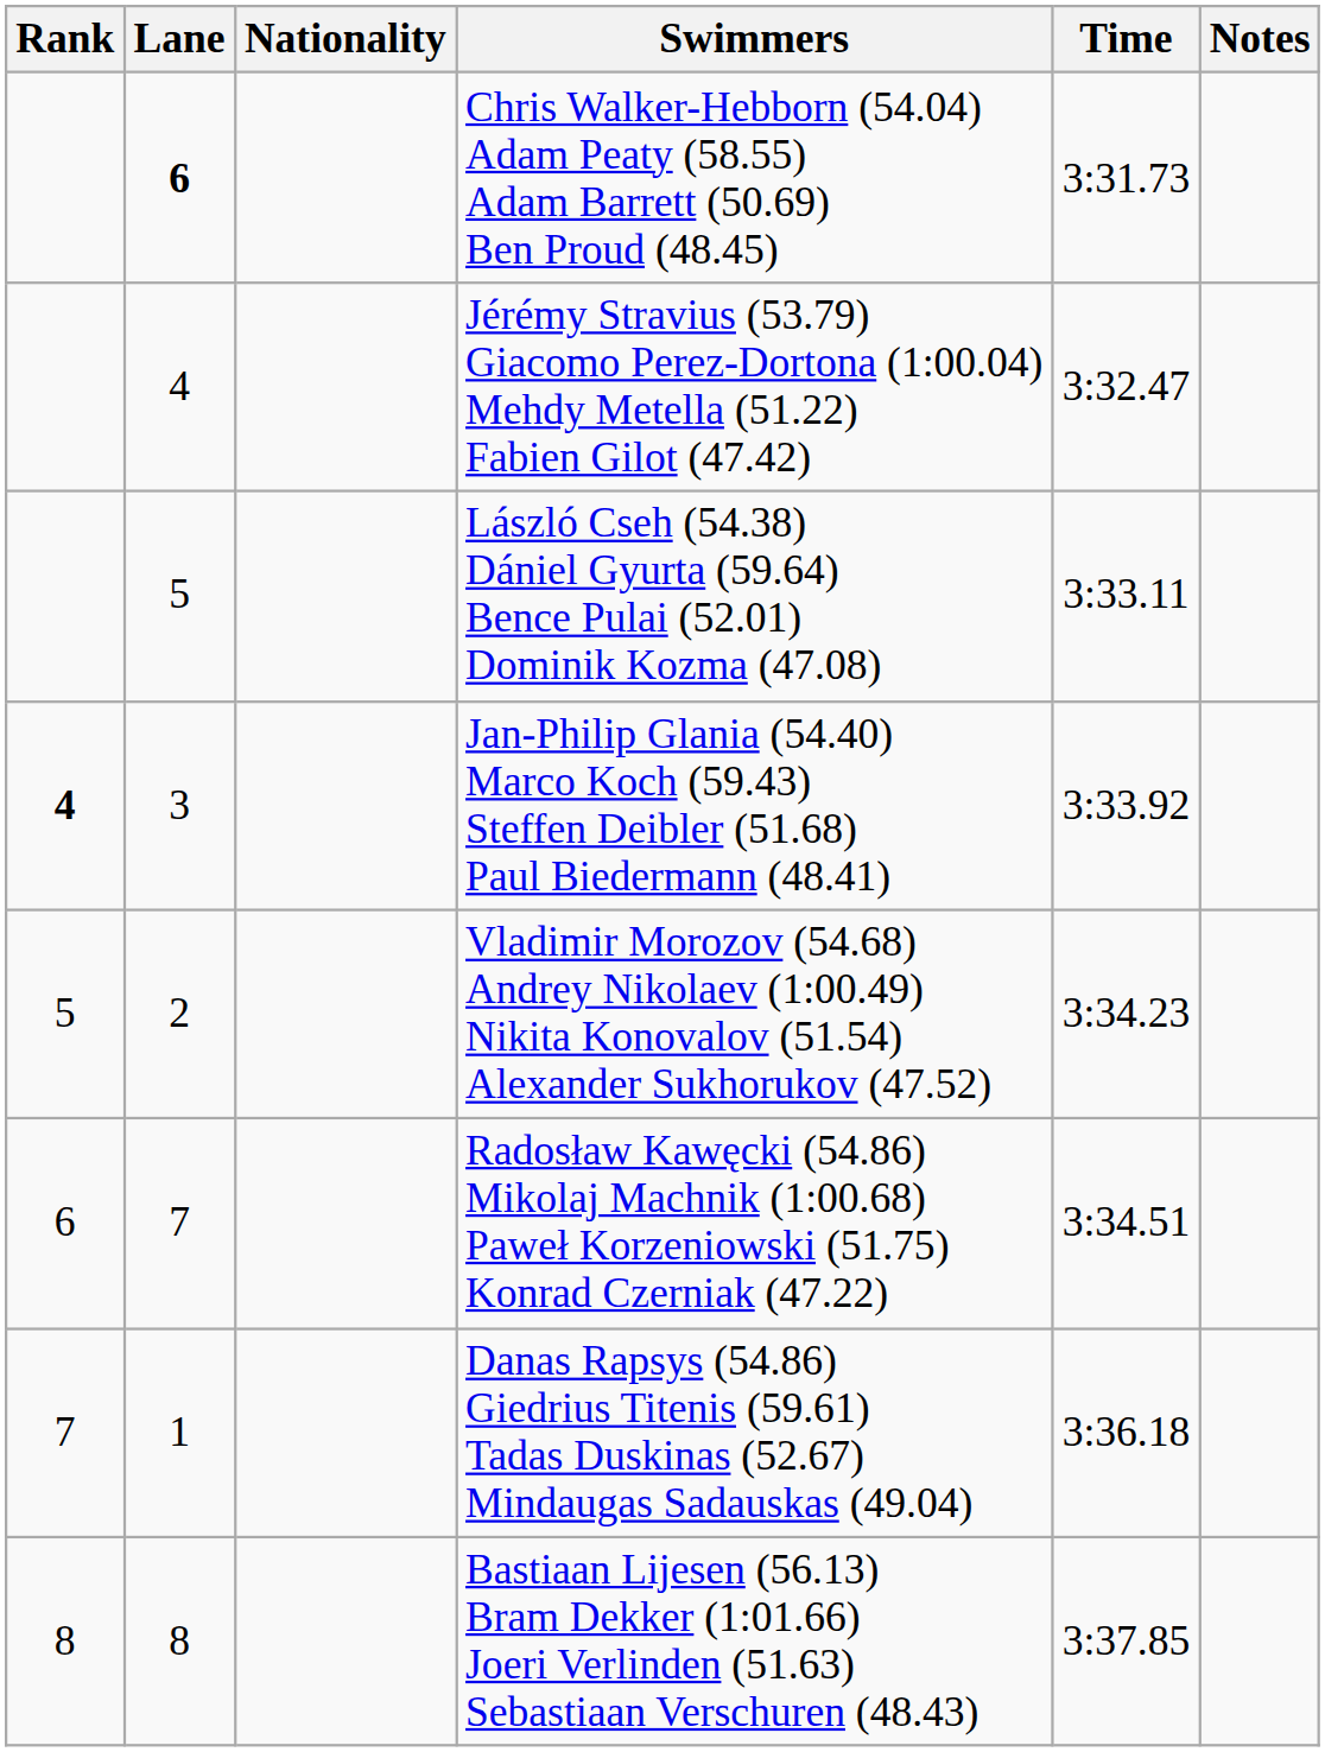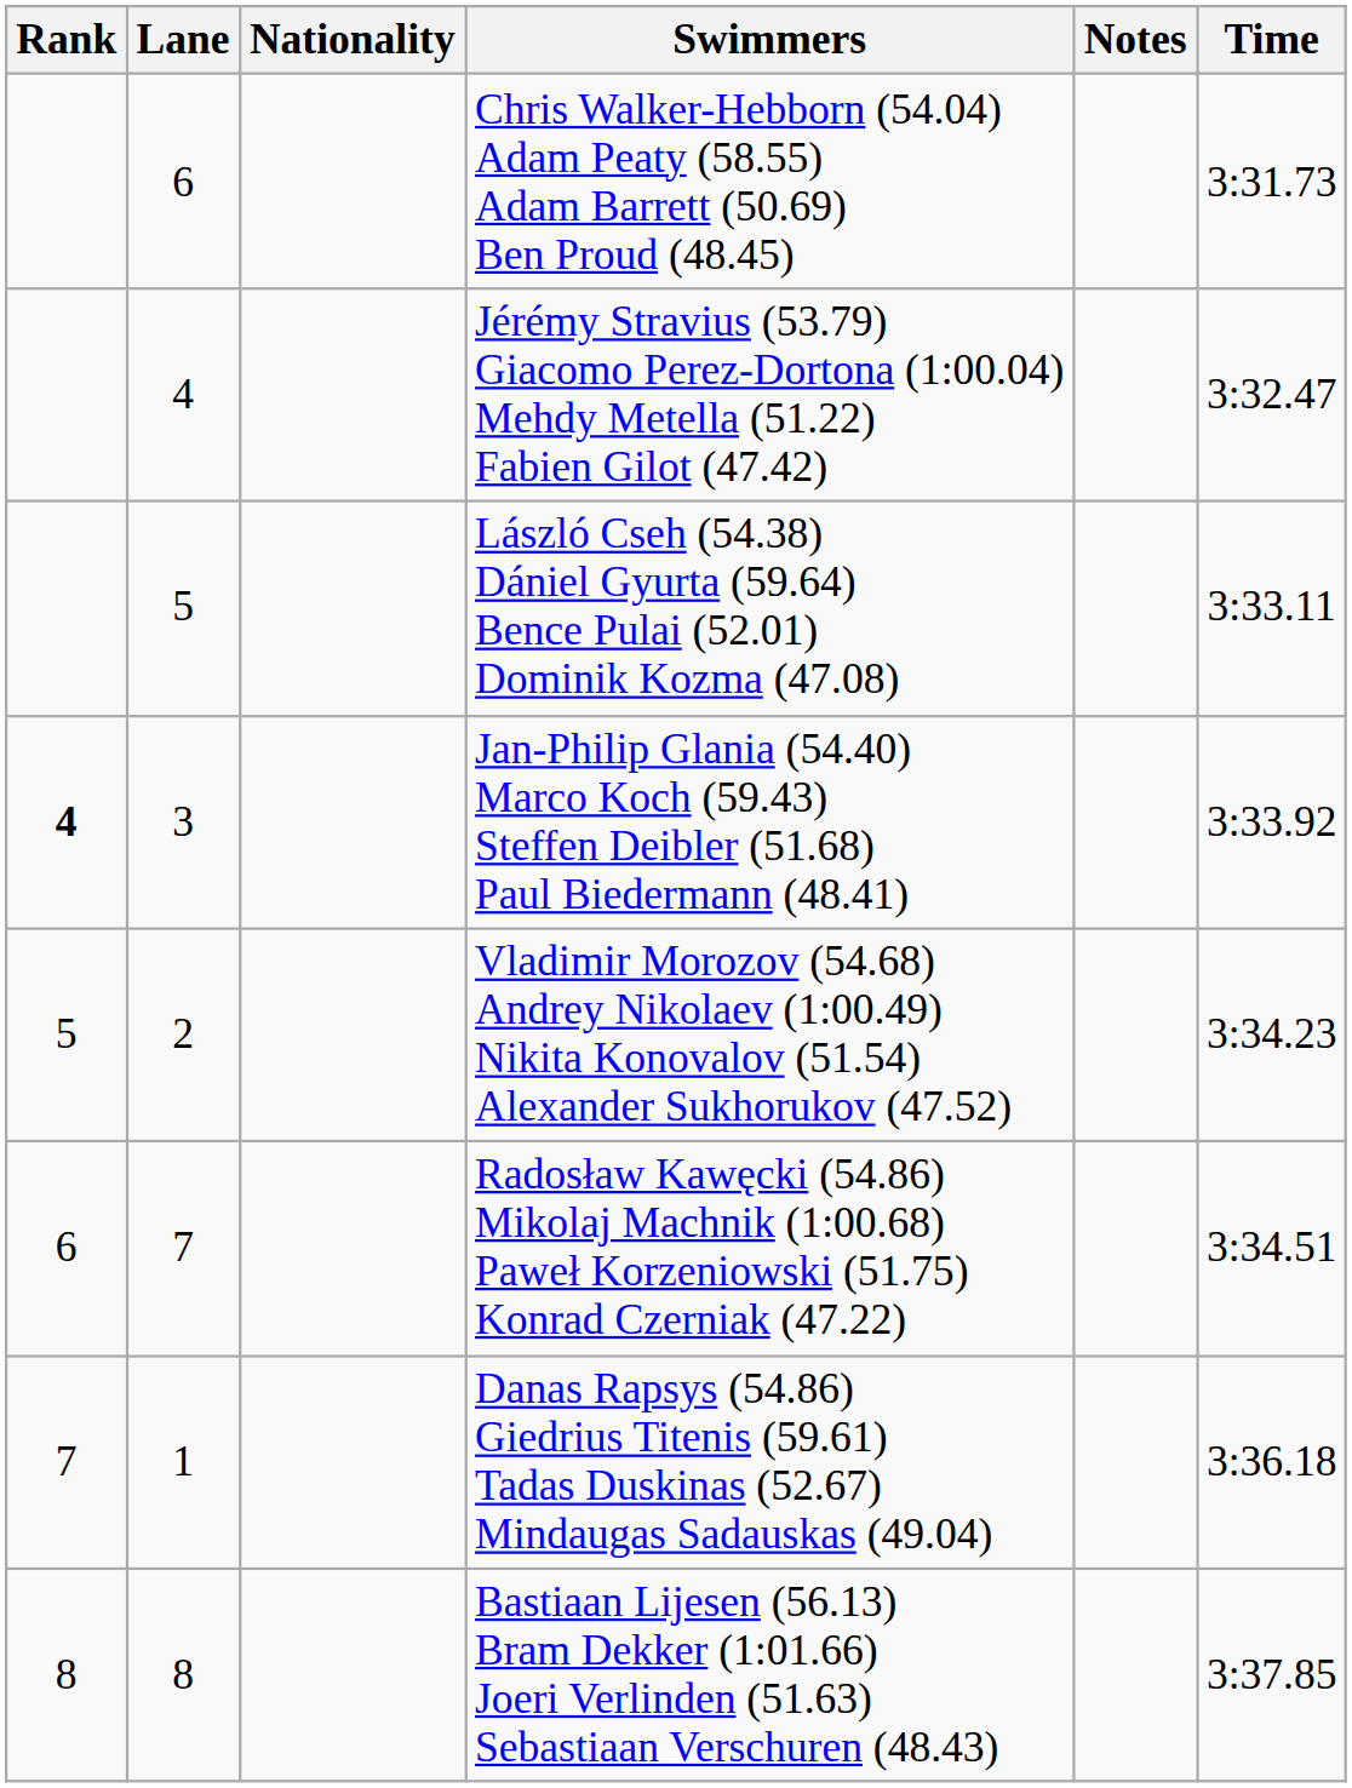columns swapped: Time <-> Notes
row 2 | Lane: bold -> normal
